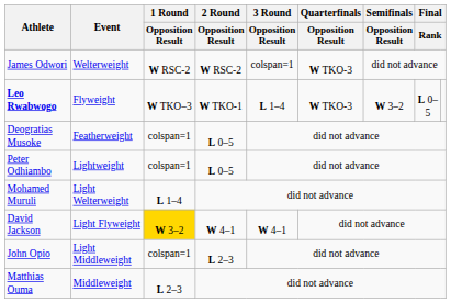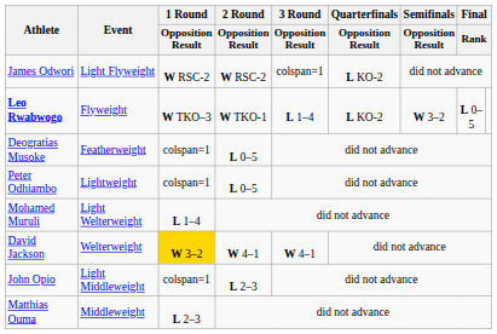James Odwori | Event: Welterweight -> Light Flyweight
James Odwori | Quarterfinals / Opposition Result: W TKO-3 -> L KO-2
Leo Rwabwogo | Quarterfinals / Opposition Result: W TKO-3 -> L KO-2
David Jackson | Event: Light Flyweight -> Welterweight
